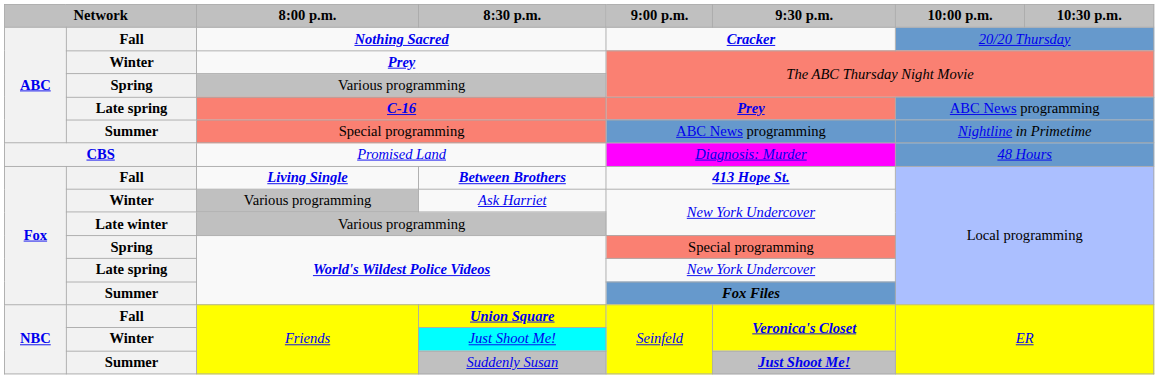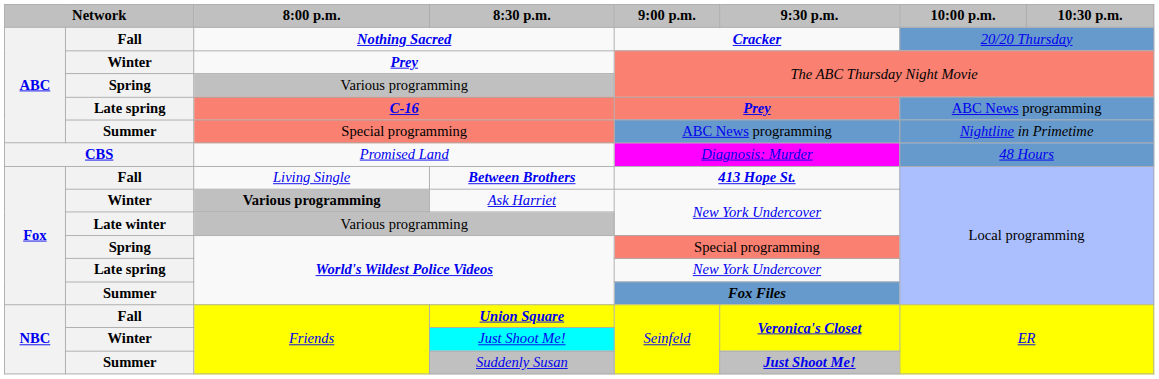Between Brothers | 8:00 p.m.: bold -> normal
Ask Harriet | 8:00 p.m.: normal -> bold
